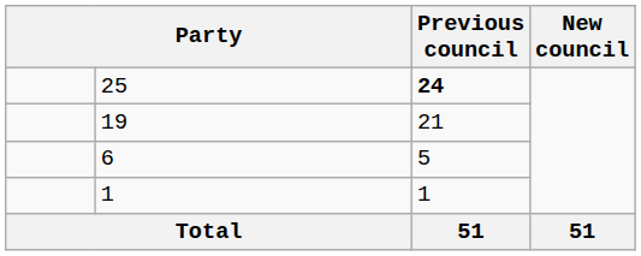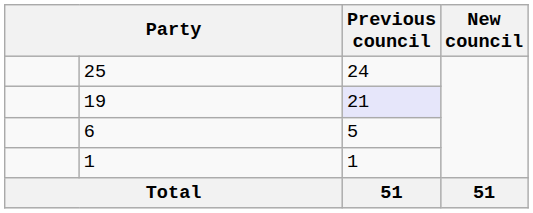25 | Previous council: bold -> normal
19 | Previous council: no background -> lavender background
